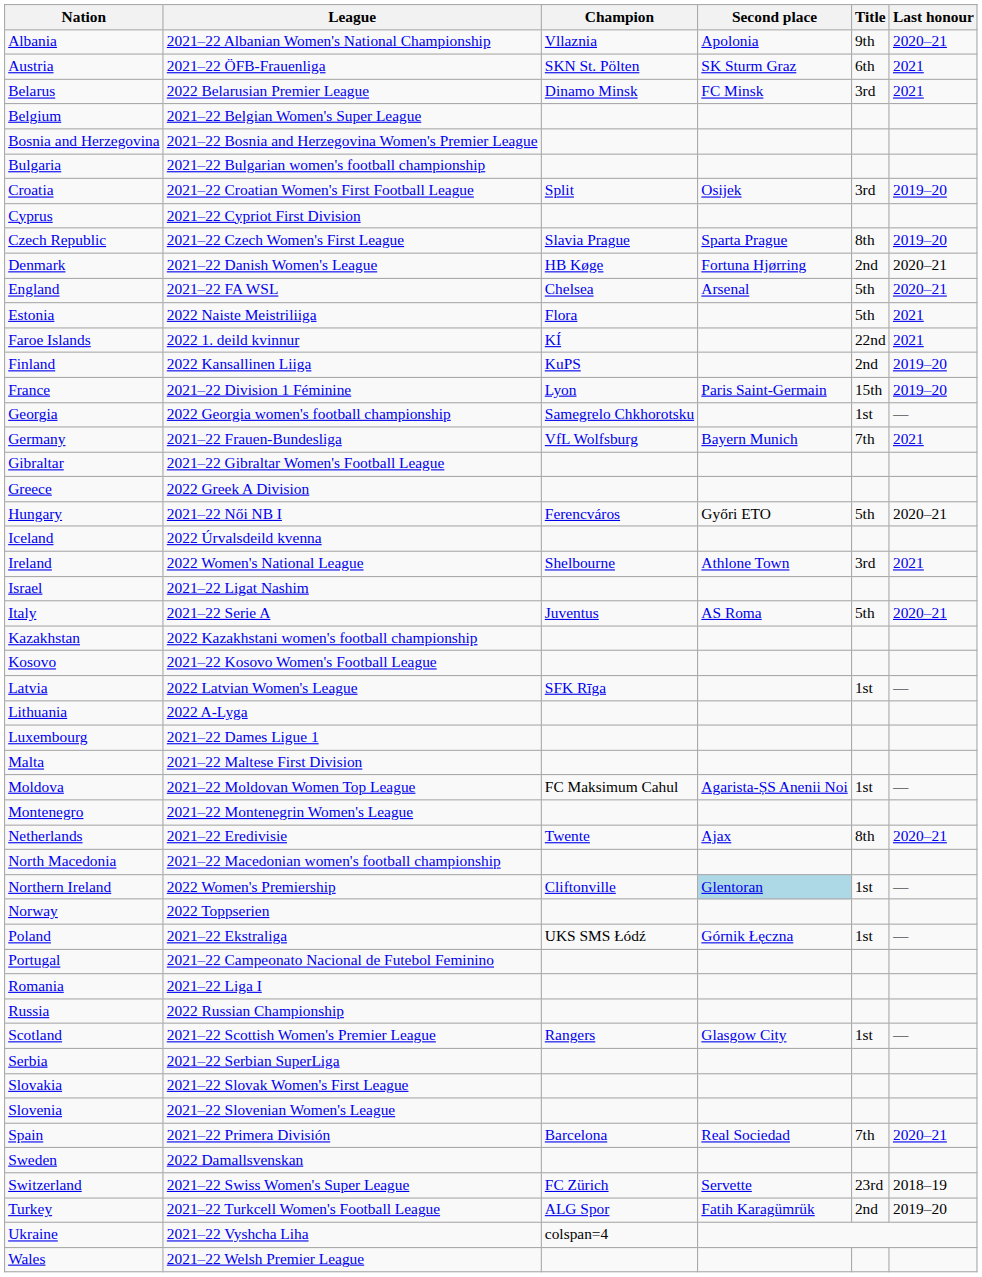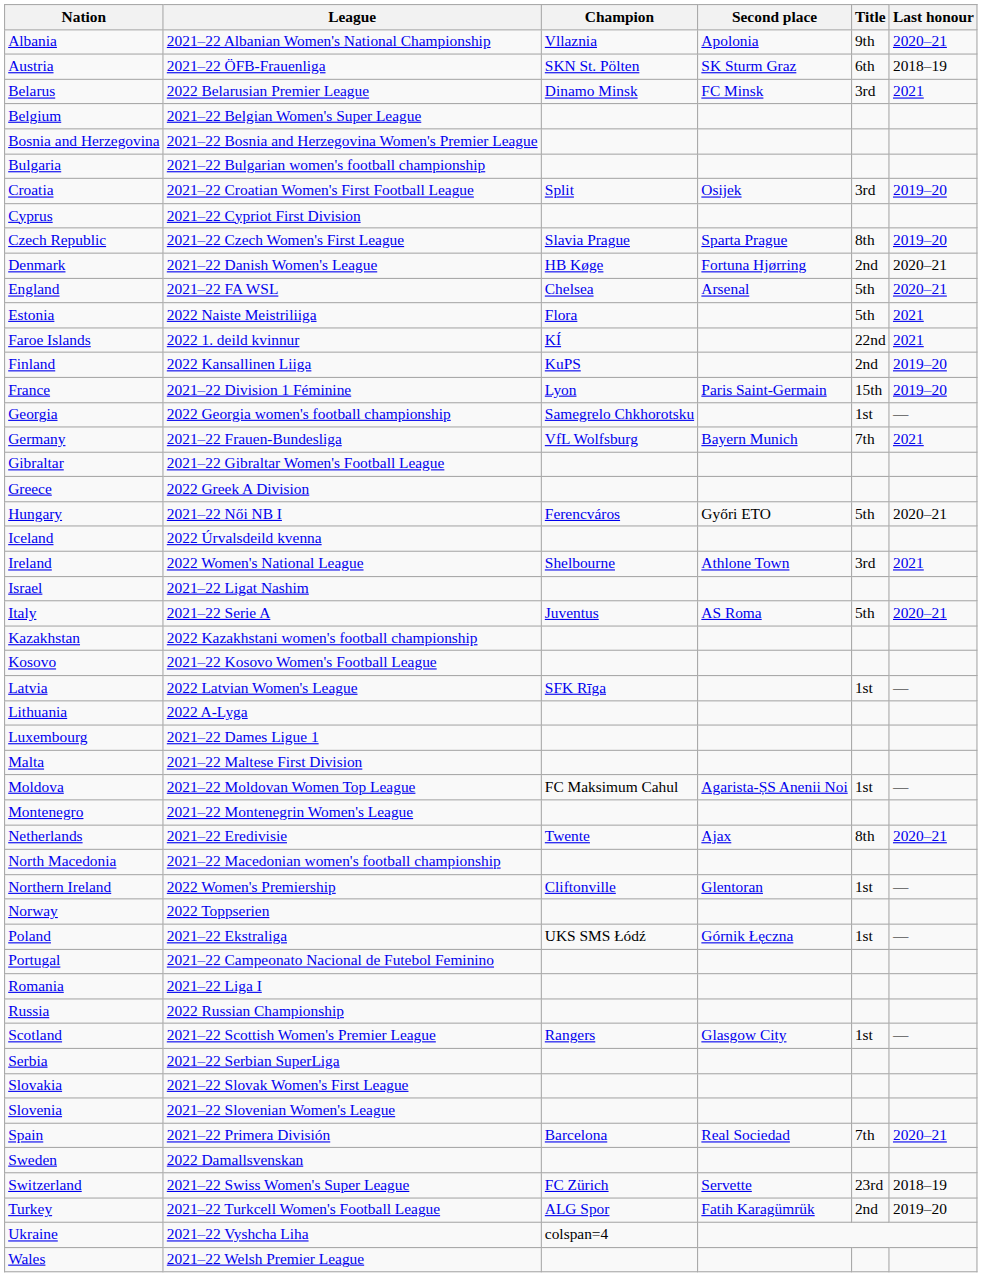Austria | Last honour: 2021 -> 2018–19
Northern Ireland | Second place: lightblue background -> no background
